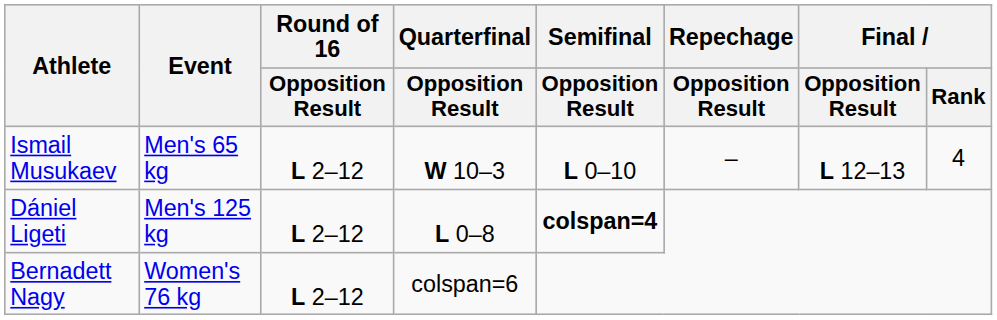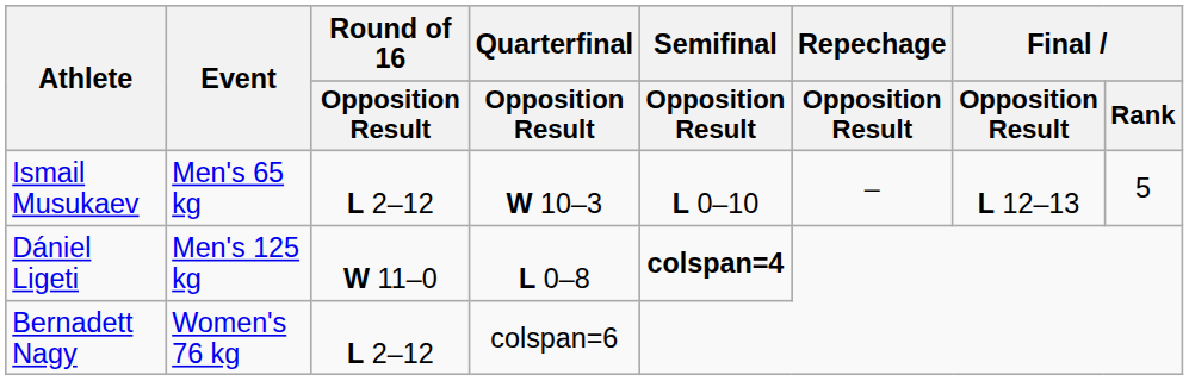Ismail Musukaev | Final / Rank: 4 -> 5
Dániel Ligeti | Round of 16 / Opposition Result: L 2–12 -> W 11–0
